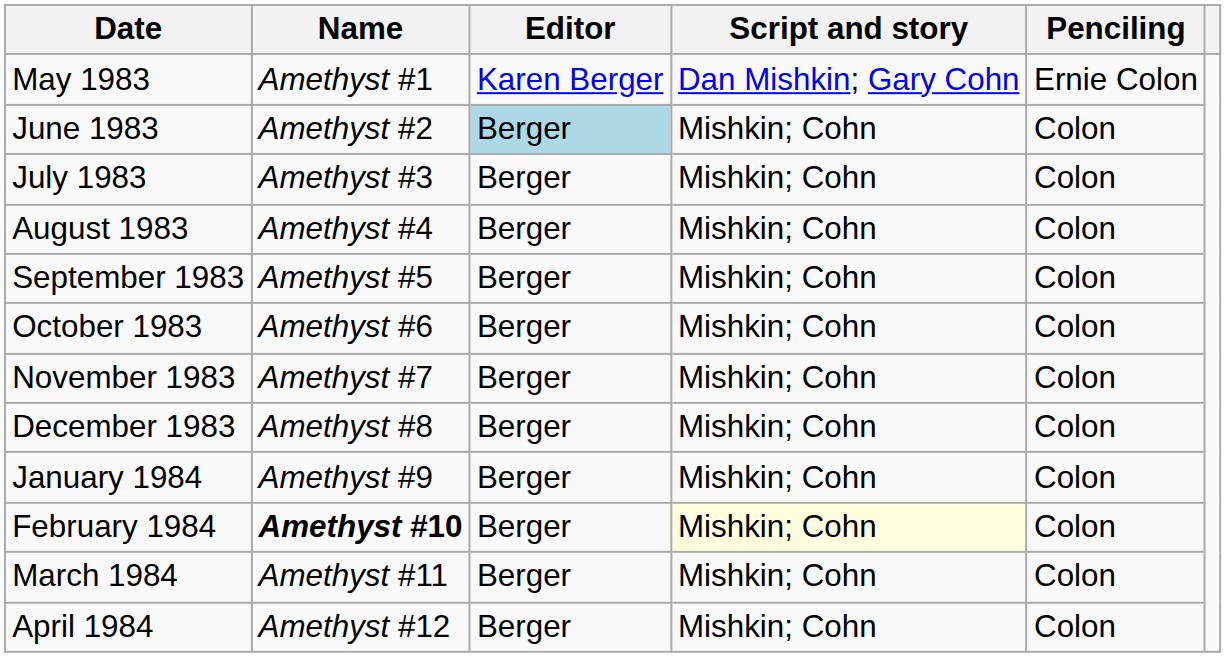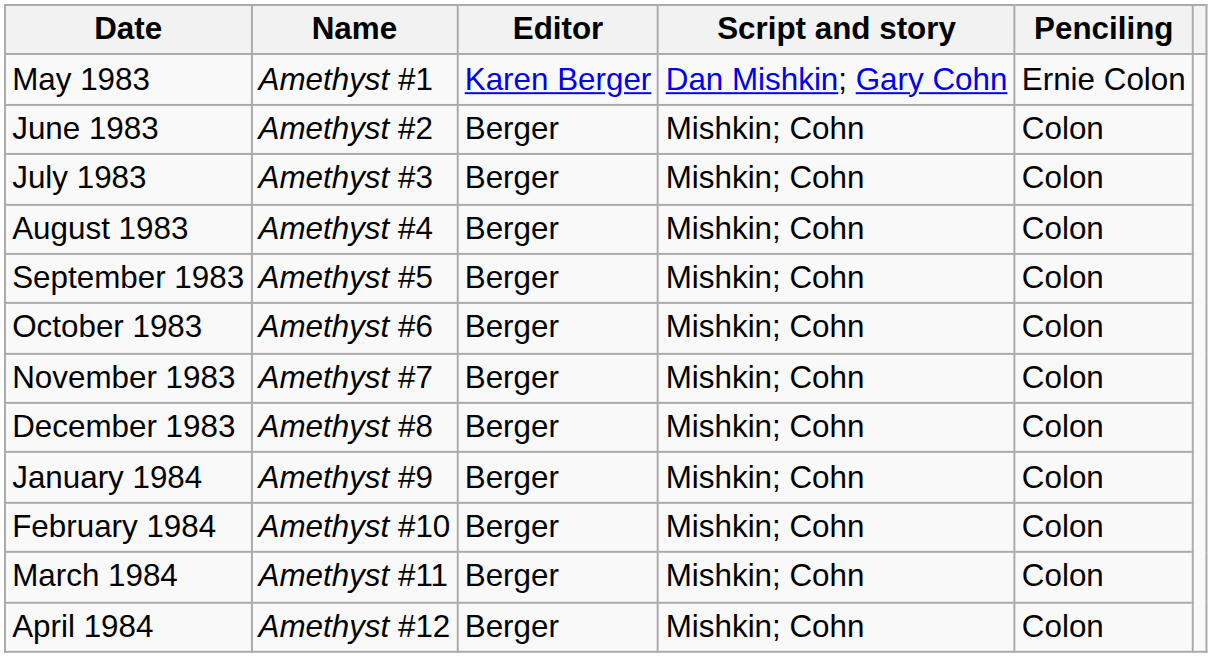June 1983 | Editor: lightblue background -> no background
February 1984 | Name: bold -> normal
February 1984 | Script and story: lightyellow background -> no background
